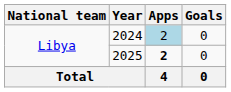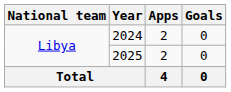2024 | Apps: lightblue background -> no background
2025 | Apps: bold -> normal
